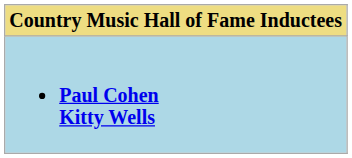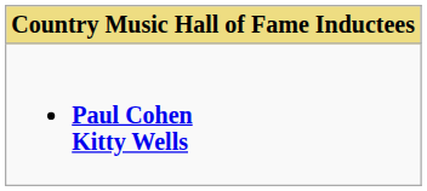row 2 | column 1: lightblue background -> no background
